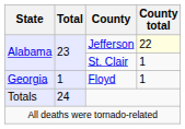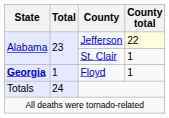Floyd | State: normal -> bold
